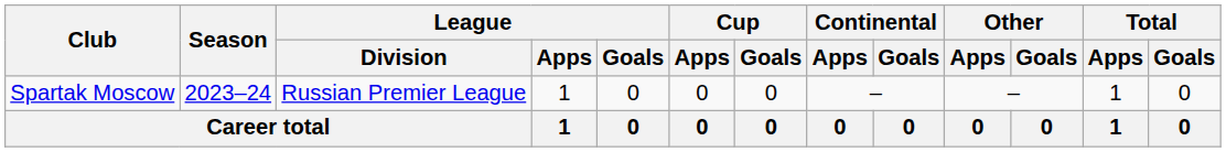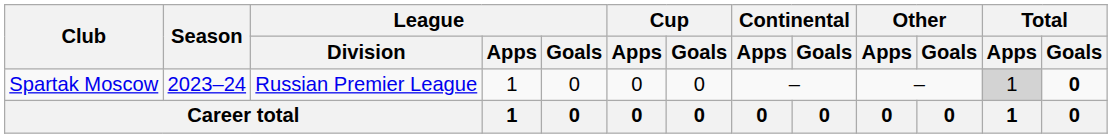Spartak Moscow | Total / Apps: no background -> lightgrey background
Spartak Moscow | Total / Goals: normal -> bold
